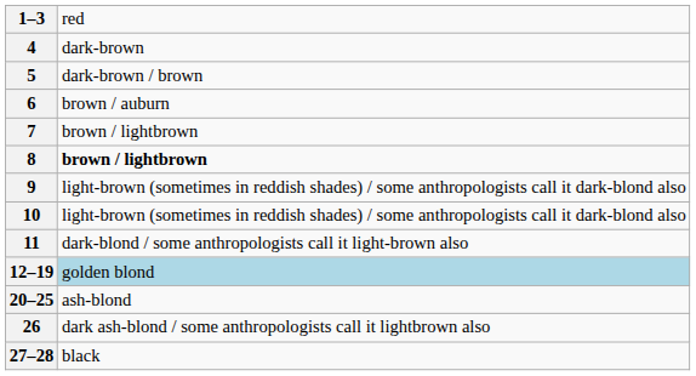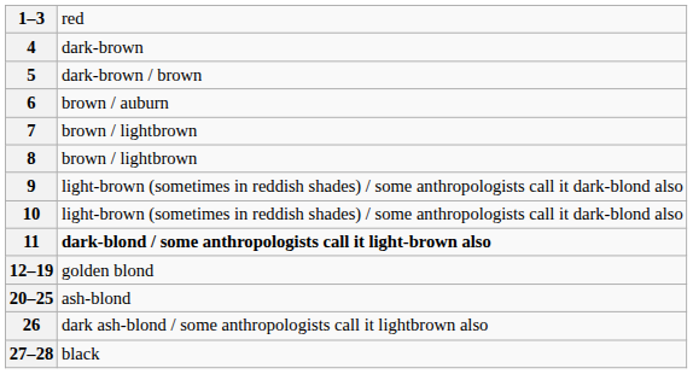8 | column 2: bold -> normal
11 | column 2: normal -> bold
12–19 | column 2: lightblue background -> no background
